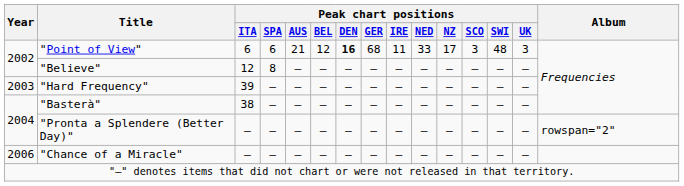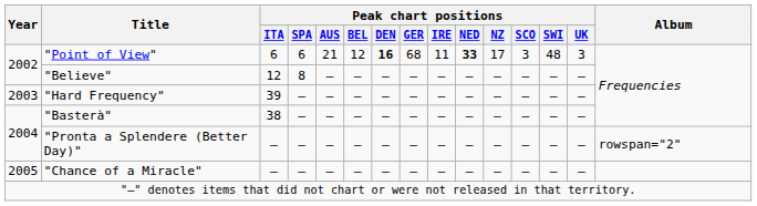"Point of View" | Peak chart positions / NED: normal -> bold
"Chance of a Miracle" | Year: 2006 -> 2005
